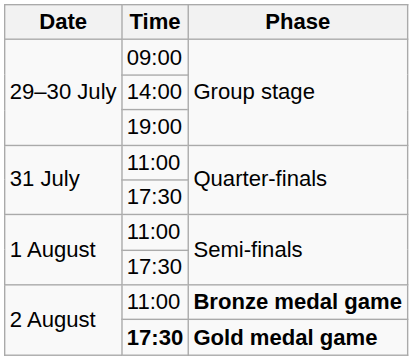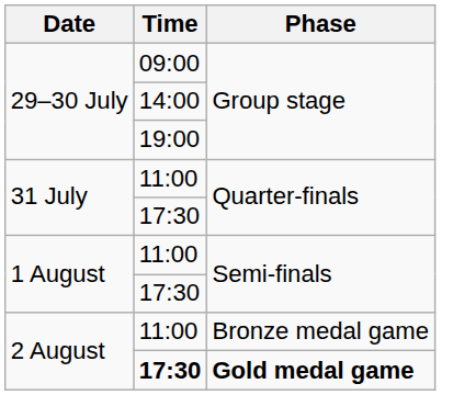11:00 / Bronze medal game | Phase: bold -> normal
